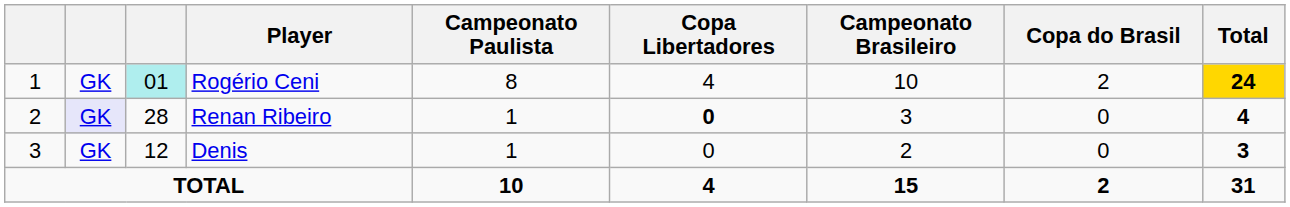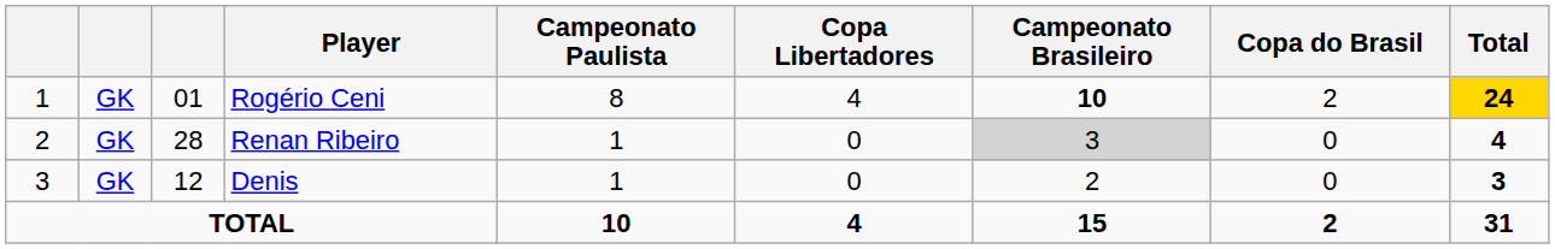Rogério Ceni | column 3: paleturquoise background -> no background
Rogério Ceni | Campeonato Brasileiro: normal -> bold
Renan Ribeiro | column 2: lavender background -> no background
Renan Ribeiro | Copa Libertadores: bold -> normal
Renan Ribeiro | Campeonato Brasileiro: no background -> lightgrey background
